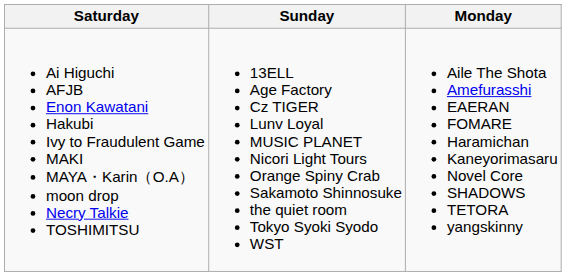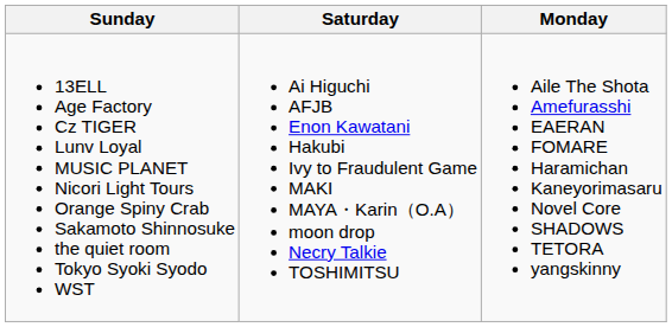columns swapped: Saturday <-> Sunday
